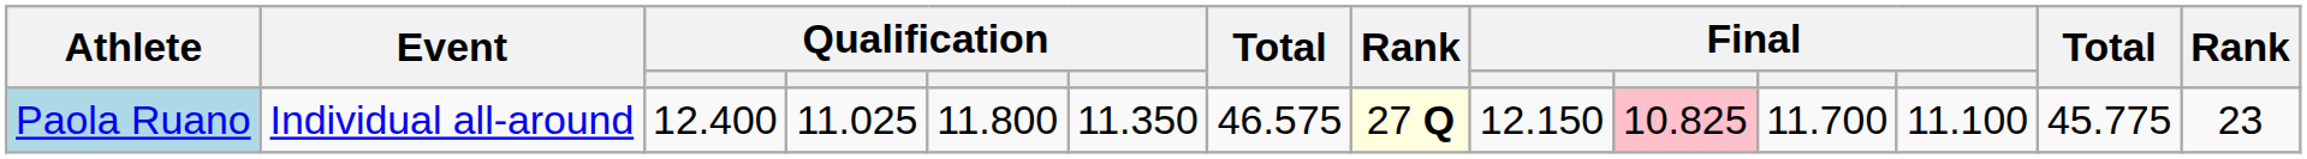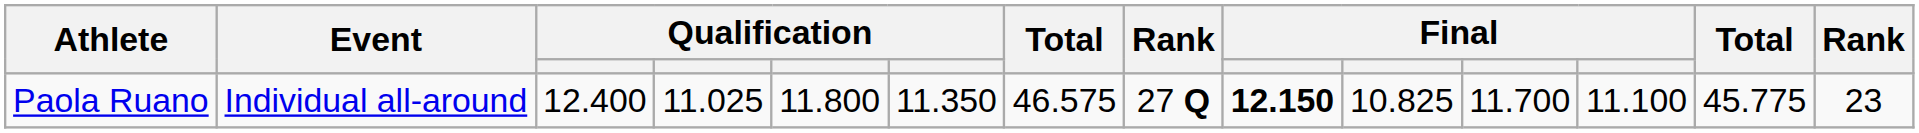row 3 | Athlete: lightblue background -> no background
row 3 | column 8: lightyellow background -> no background
row 3 | column 9: normal -> bold
row 3 | column 10: pink background -> no background
